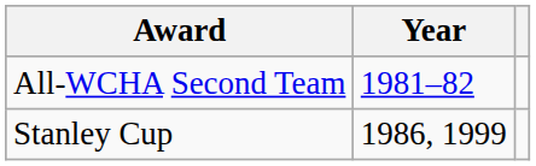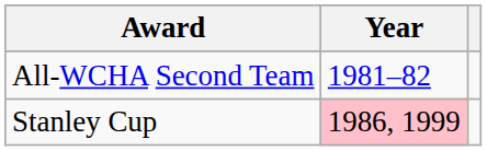Stanley Cup | Year: no background -> pink background
